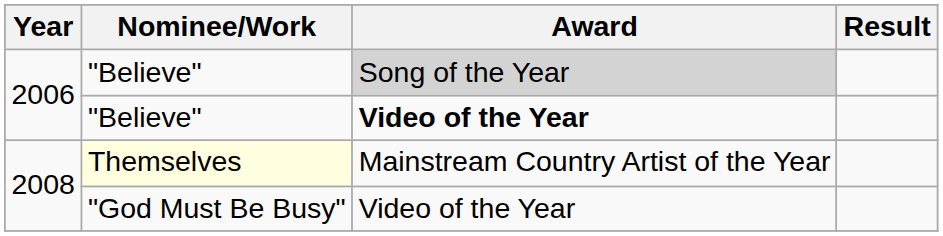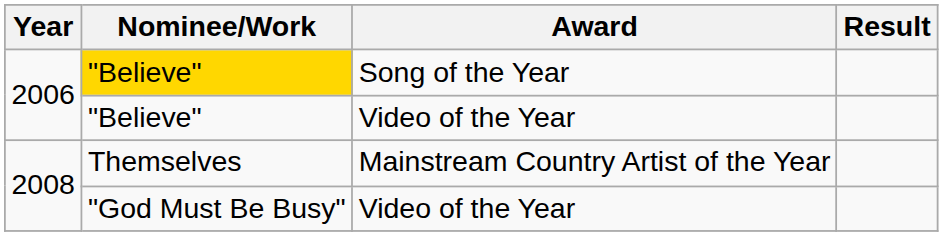"Believe" / Song of the Year | Nominee/Work: no background -> gold background
"Believe" / Song of the Year | Award: lightgrey background -> no background
"Believe" / Video of the Year | Award: bold -> normal
Themselves | Nominee/Work: lightyellow background -> no background
